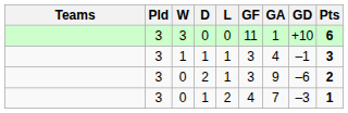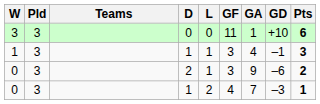columns swapped: Teams <-> W
